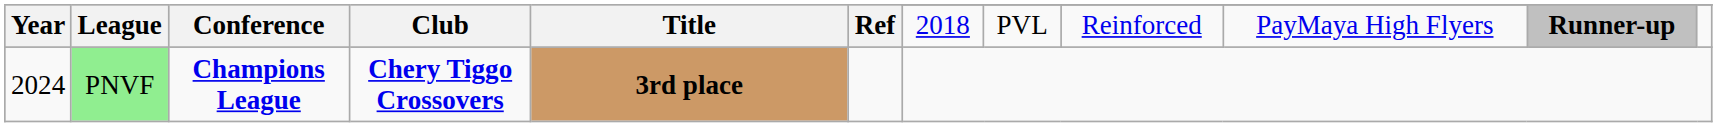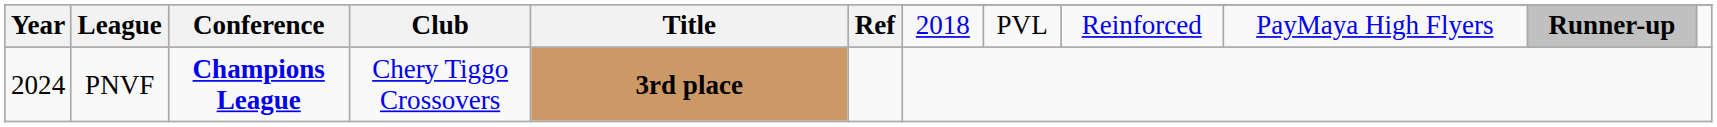2024 | League: lightgreen background -> no background
2024 | Club: bold -> normal
